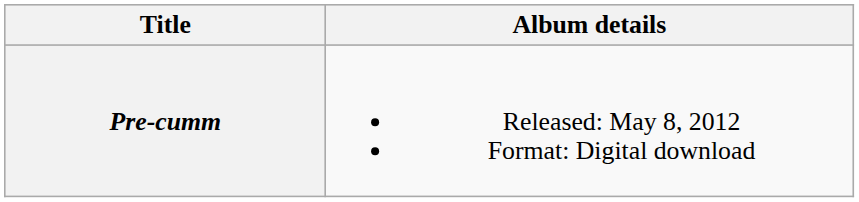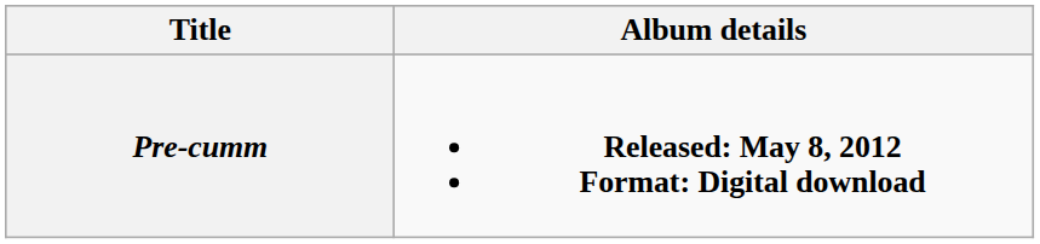Pre-cumm | Album details: normal -> bold
